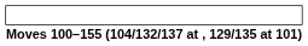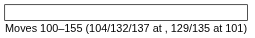row 1 | column 1: bold -> normal
